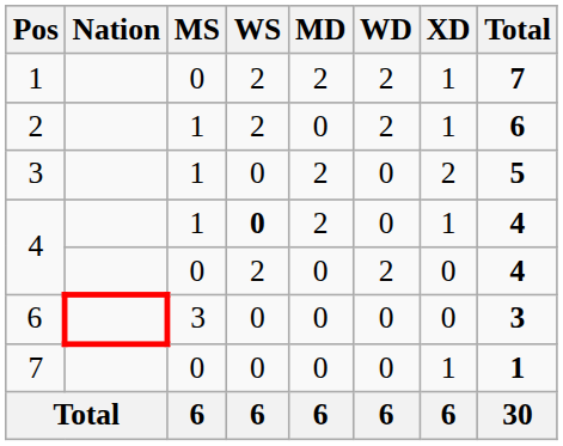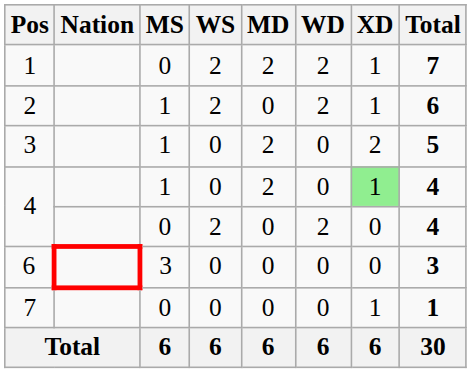4 / 1 | WS: bold -> normal
4 / 1 | XD: no background -> lightgreen background
